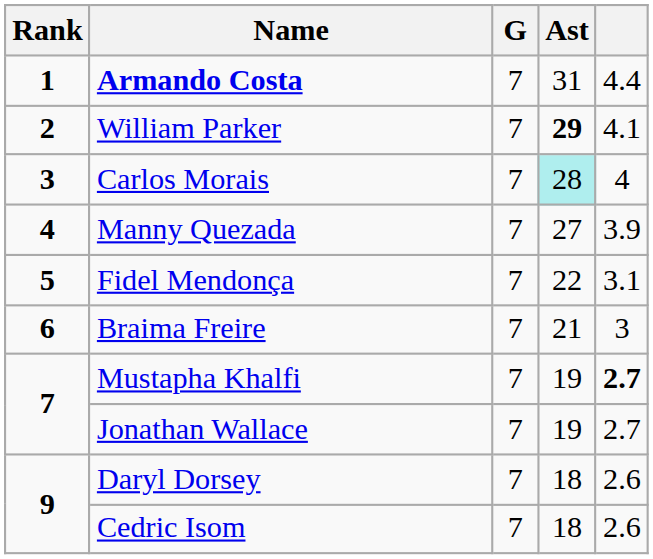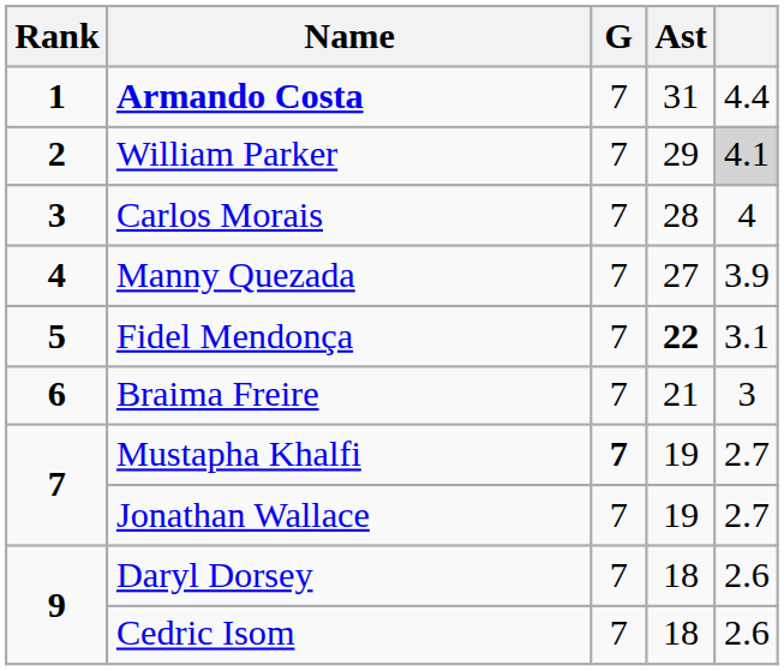William Parker | Ast: bold -> normal
William Parker | column 5: no background -> lightgrey background
Carlos Morais | Ast: paleturquoise background -> no background
Fidel Mendonça | Ast: normal -> bold
Mustapha Khalfi | G: normal -> bold
Mustapha Khalfi | column 5: bold -> normal
